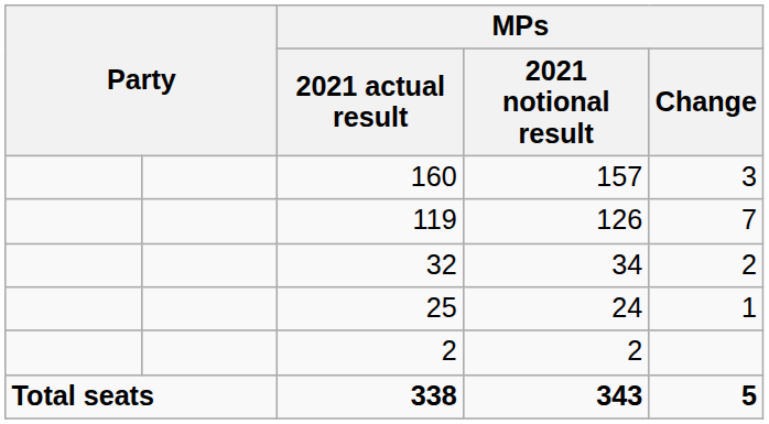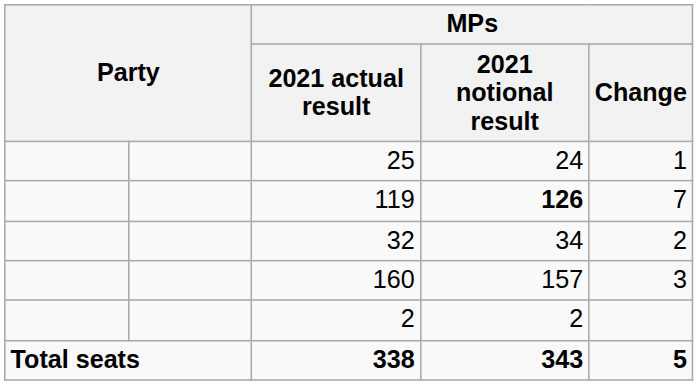rows swapped: 160 <-> 25
119 | MPs / 2021 notional result: normal -> bold
